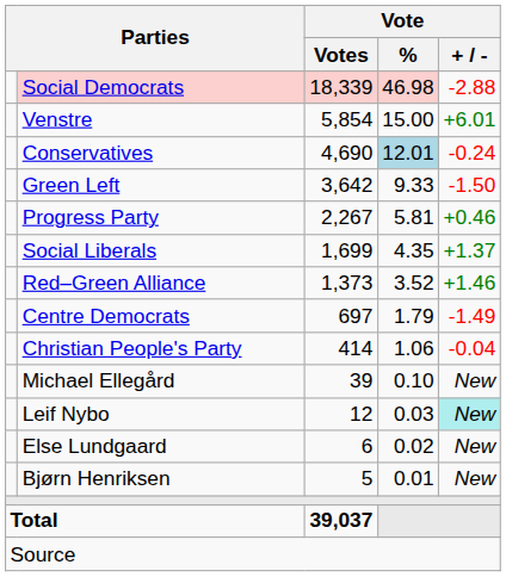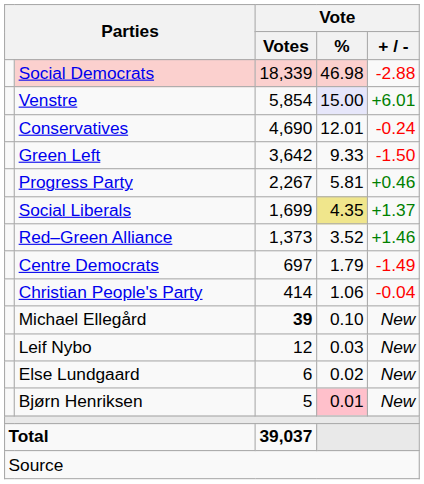Venstre | Vote / %: no background -> lavender background
Conservatives | Vote / %: lightblue background -> no background
Social Liberals | Vote / %: no background -> khaki background
Michael Ellegård | Vote / Votes: normal -> bold
Leif Nybo | Vote / + / -: paleturquoise background -> no background
Bjørn Henriksen | Vote / %: no background -> pink background
